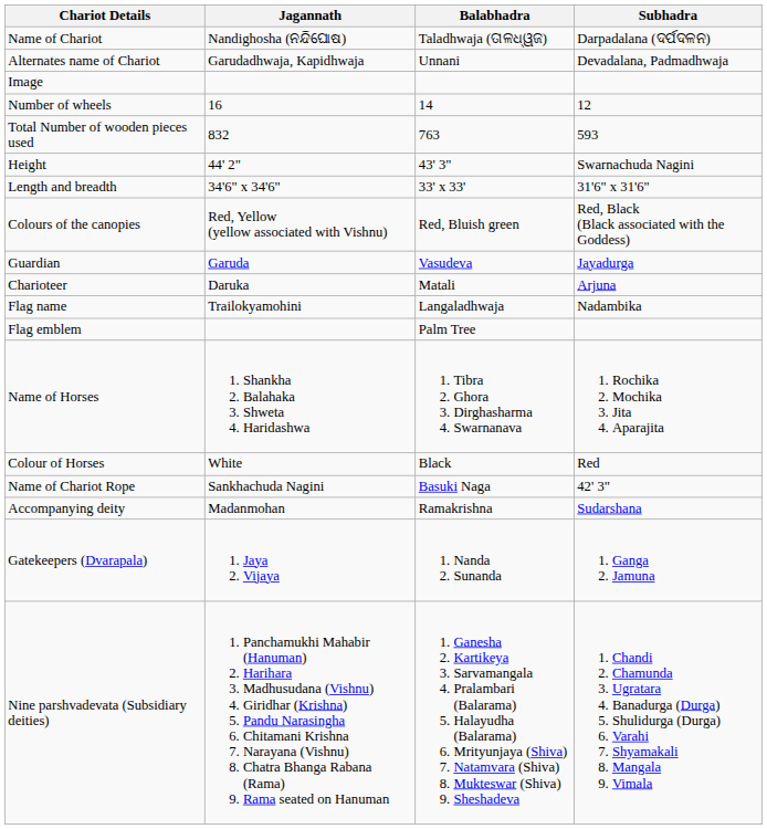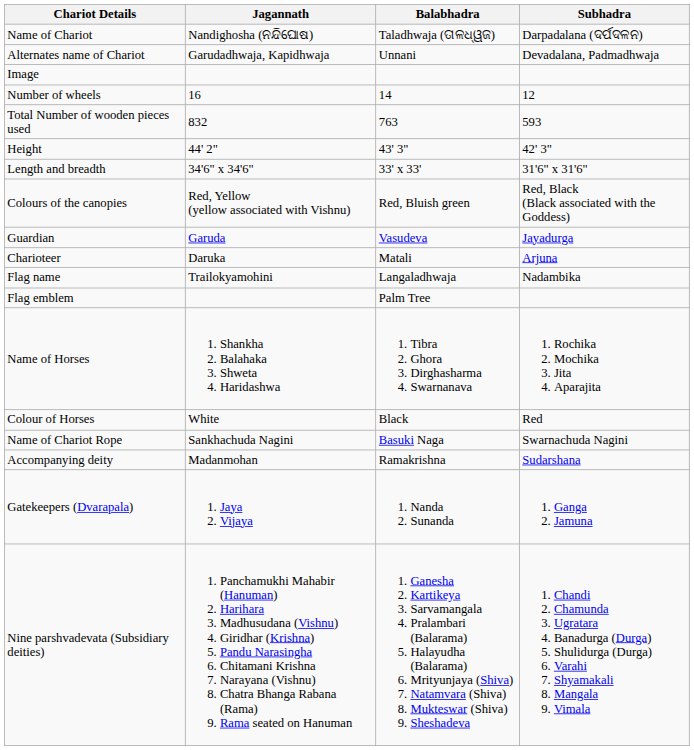Height | Subhadra: Swarnachuda Nagini -> 42' 3"
Name of Chariot Rope | Subhadra: 42' 3" -> Swarnachuda Nagini
